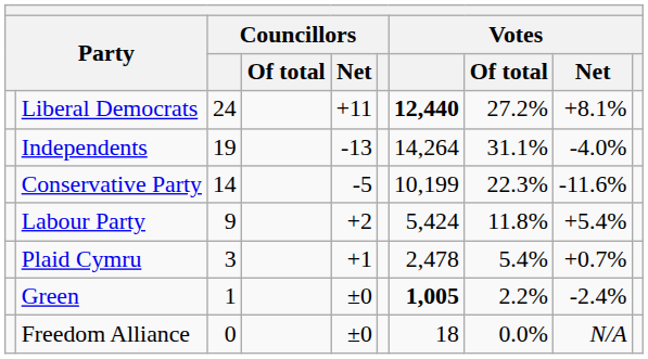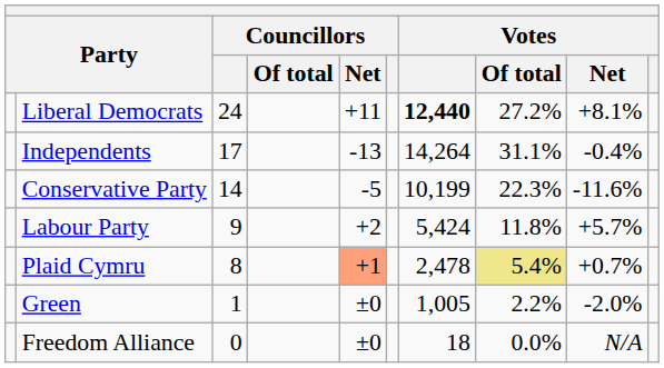Independents | column 3: 19 -> 17
Independents | Votes / Net: -4.0% -> -0.4%
Labour Party | Votes / Net: +5.4% -> +5.7%
Plaid Cymru | column 3: 3 -> 8
Plaid Cymru | Councillors / Net: no background -> lightsalmon background
Plaid Cymru | Votes / Of total: no background -> khaki background
Green | column 7: bold -> normal
Green | Votes / Net: -2.4% -> -2.0%
